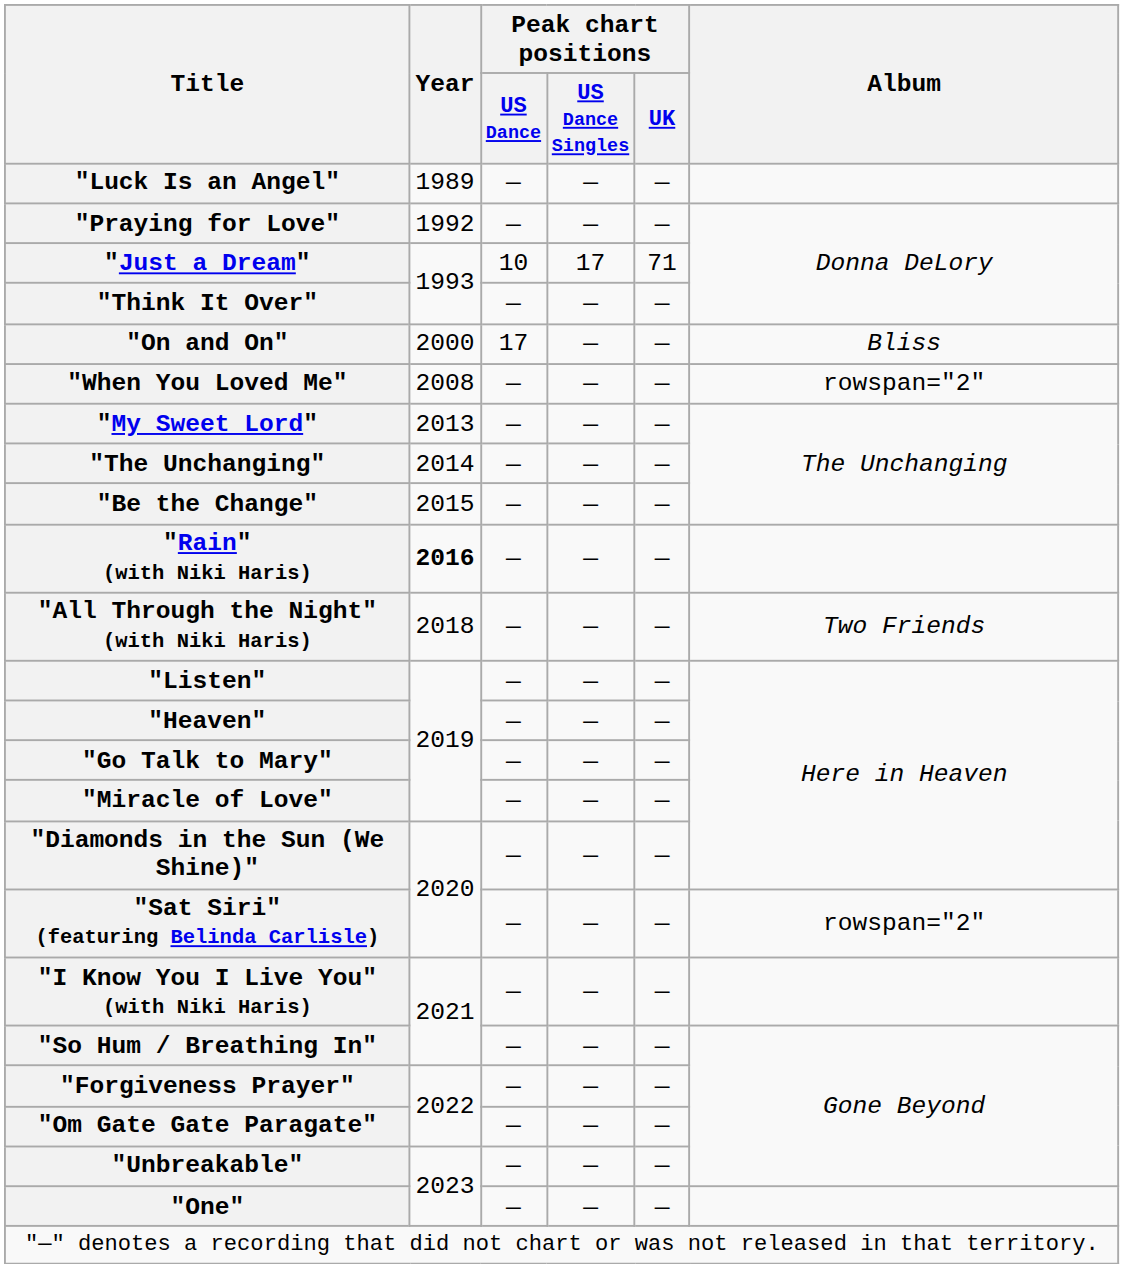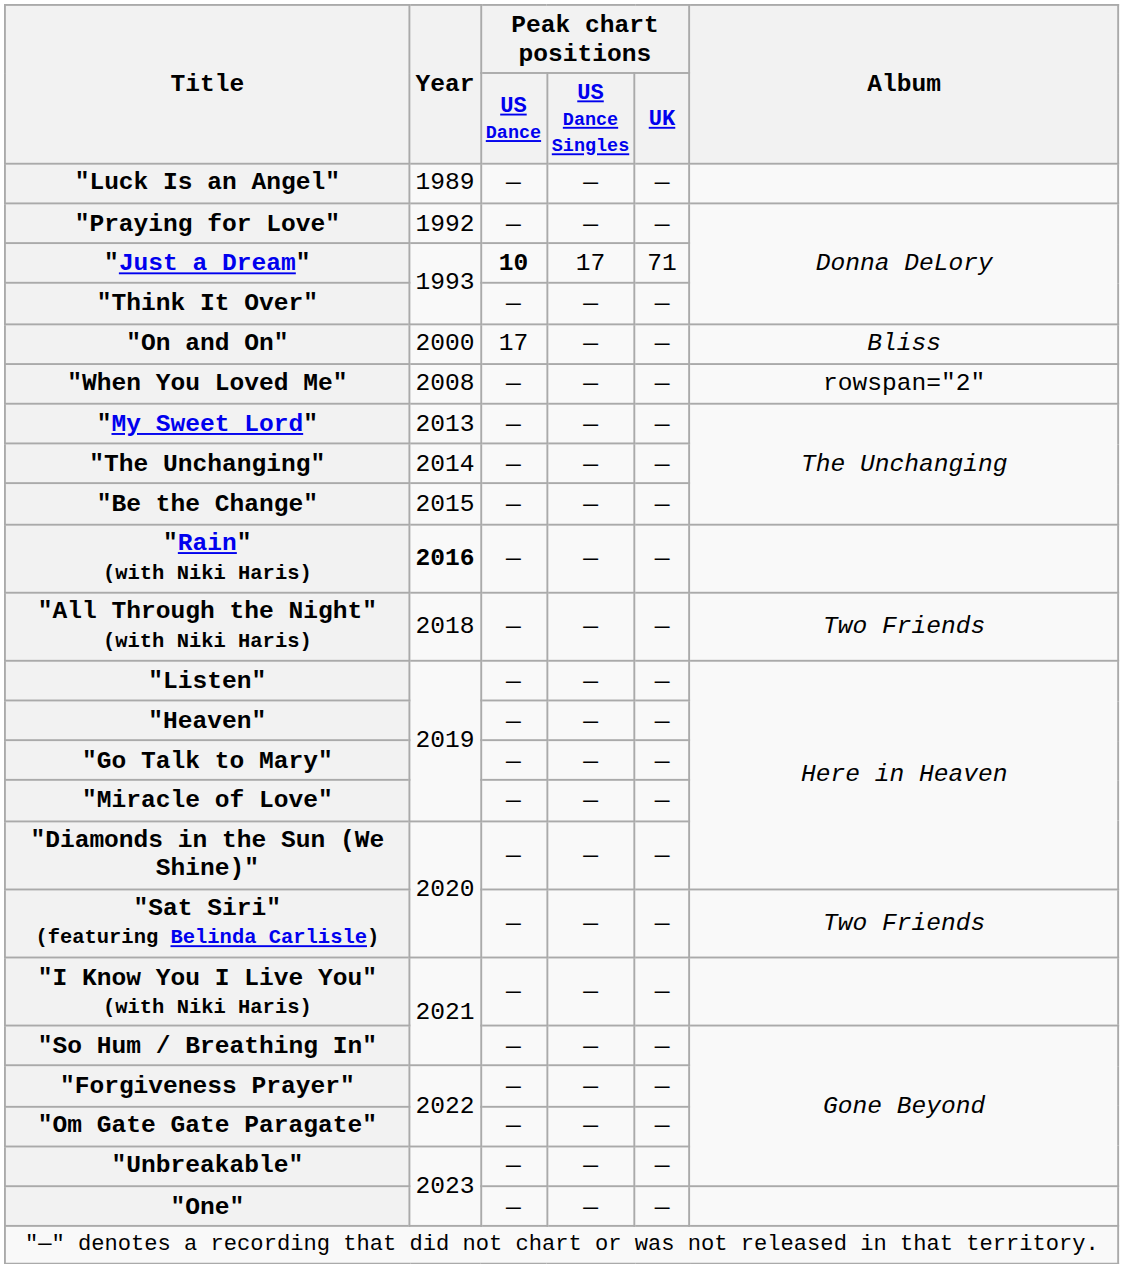"Just a Dream" | Peak chart positions / US Dance: normal -> bold
"Sat Siri" (featuring Belinda Carlisle) | Album: rowspan="2" -> Two Friends
